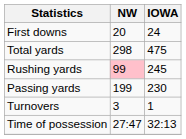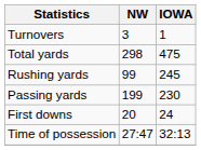rows swapped: First downs <-> Turnovers
Rushing yards | NW: pink background -> no background
